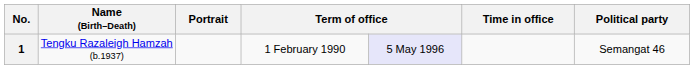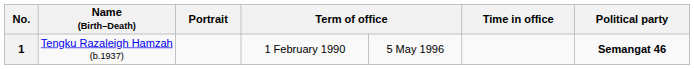1 | column 5: lavender background -> no background
1 | column 7: normal -> bold
